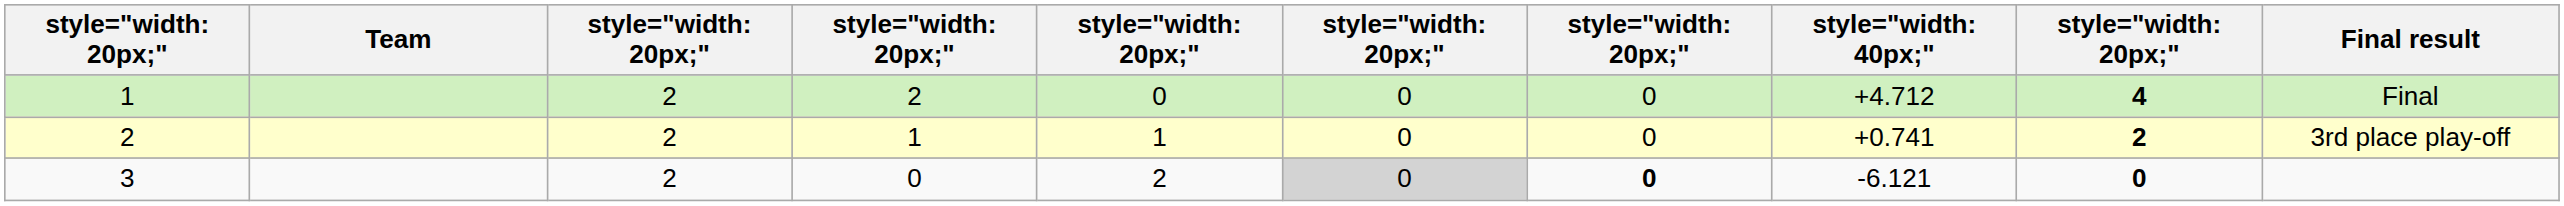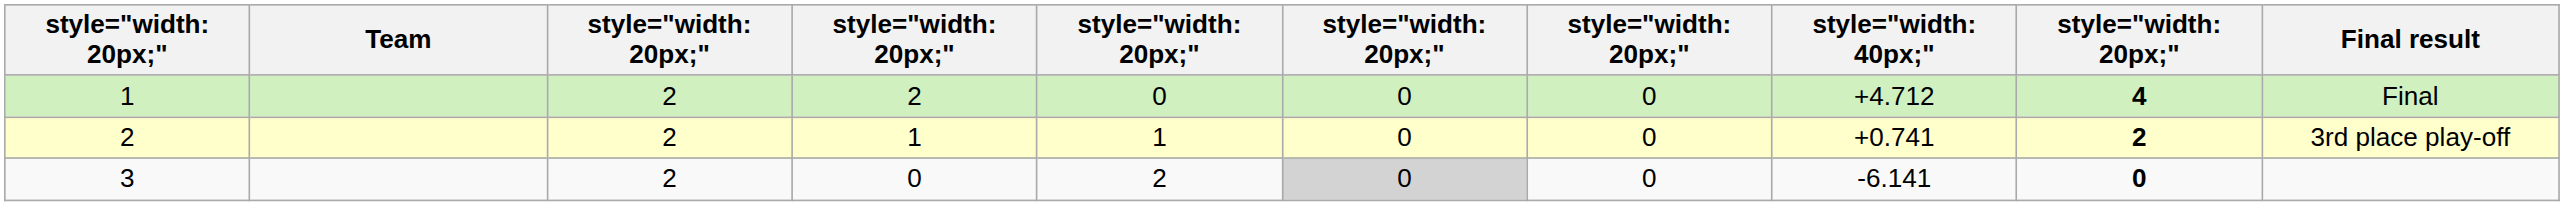3 | column 7: bold -> normal
3 | column 8: -6.121 -> -6.141
